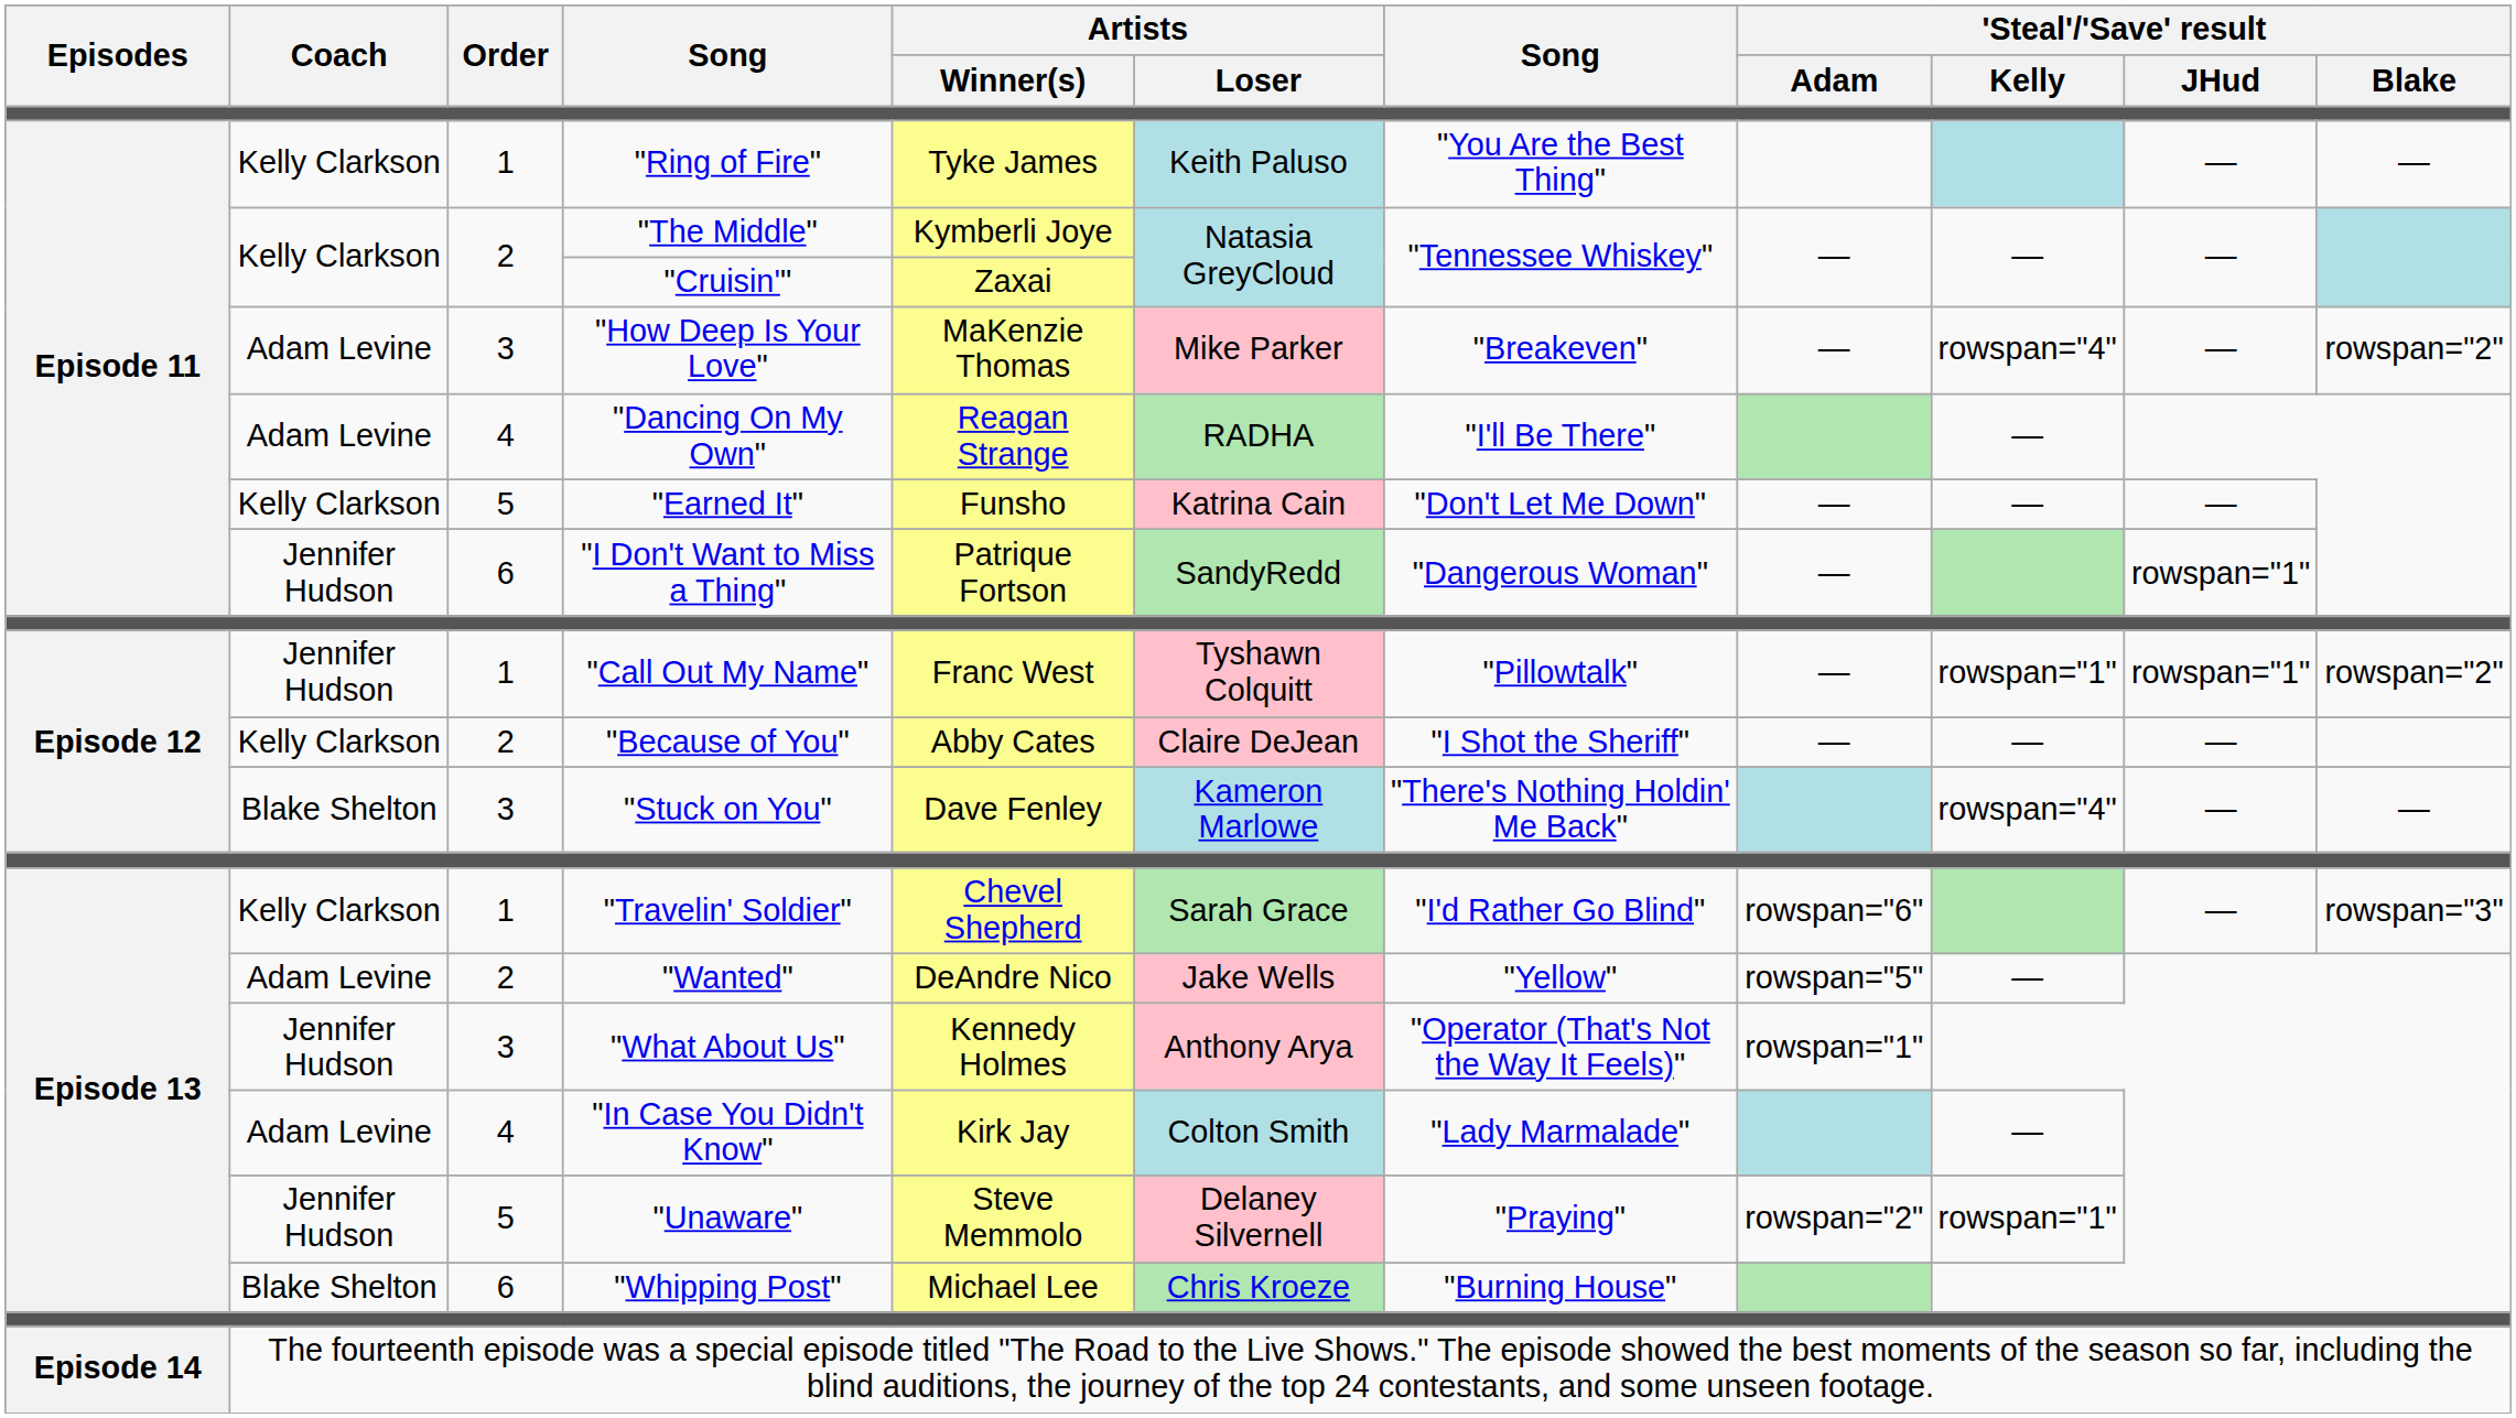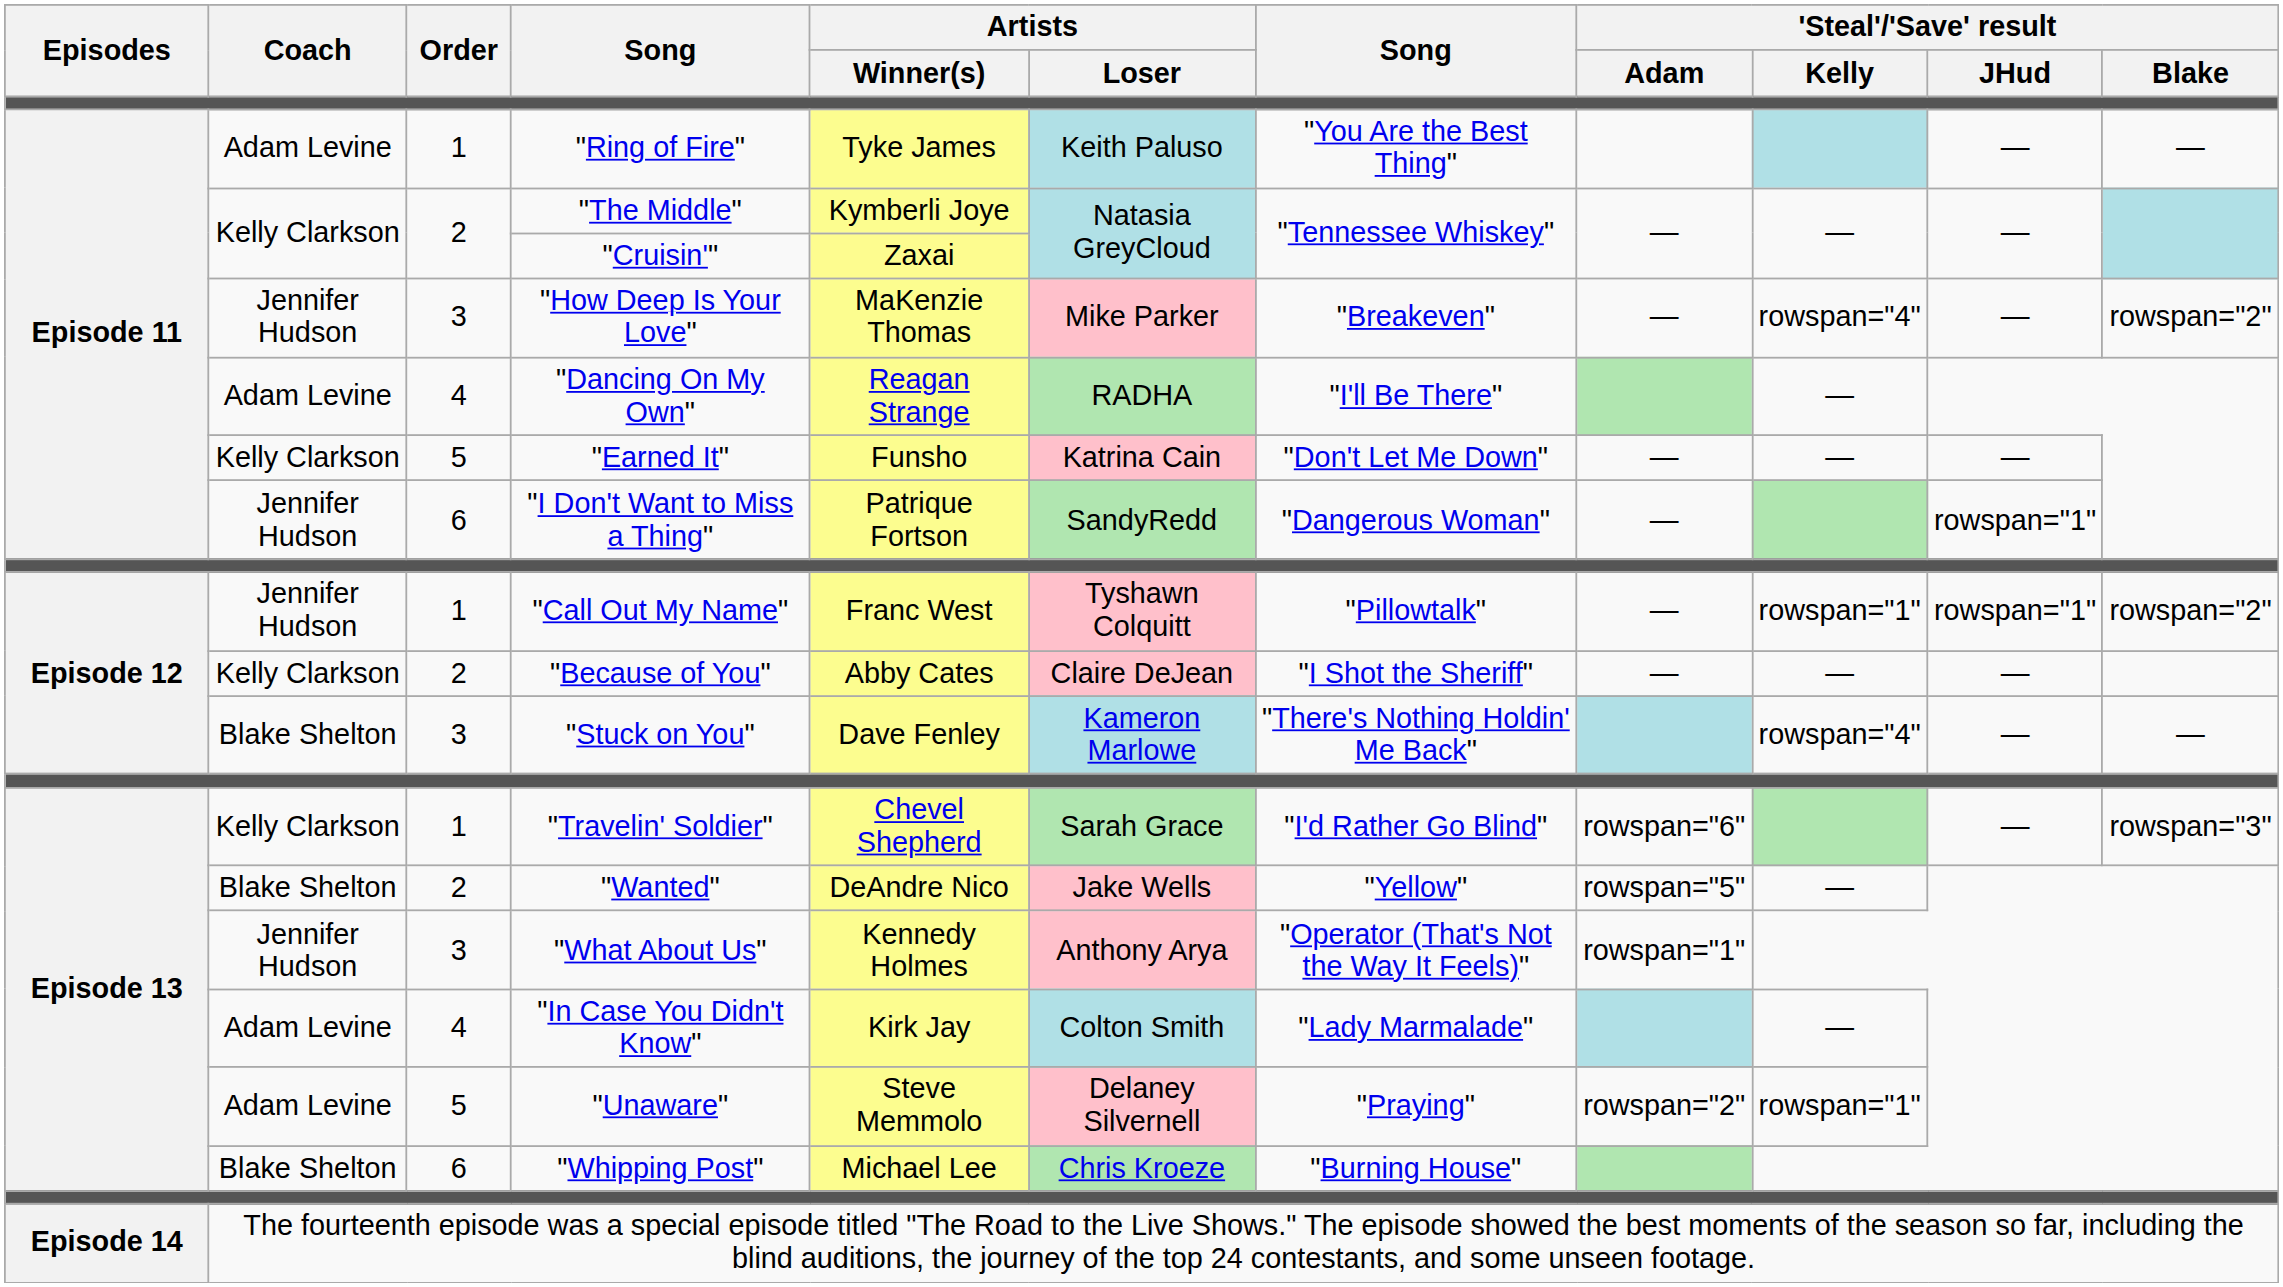"Ring of Fire" | Coach: Kelly Clarkson -> Adam Levine
"How Deep Is Your Love" | Coach: Adam Levine -> Jennifer Hudson
"Wanted" | Coach: Adam Levine -> Blake Shelton
"Unaware" | Coach: Jennifer Hudson -> Adam Levine
